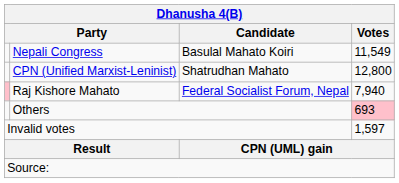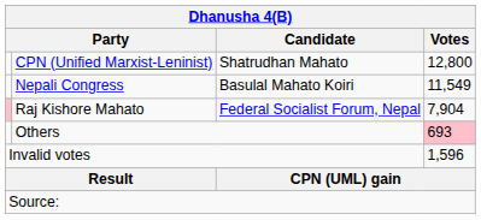rows swapped: CPN (Unified Marxist-Leninist) <-> Nepali Congress
Raj Kishore Mahato | Votes: 7,940 -> 7,904
Invalid votes | Votes: 1,597 -> 1,596
